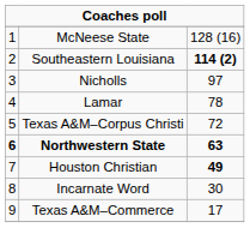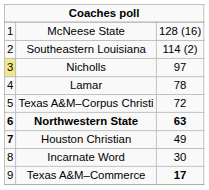Southeastern Louisiana | column 3: bold -> normal
Nicholls | column 1: no background -> khaki background
Houston Christian | column 1: normal -> bold
Houston Christian | column 3: bold -> normal
Texas A&M–Commerce | column 3: normal -> bold
